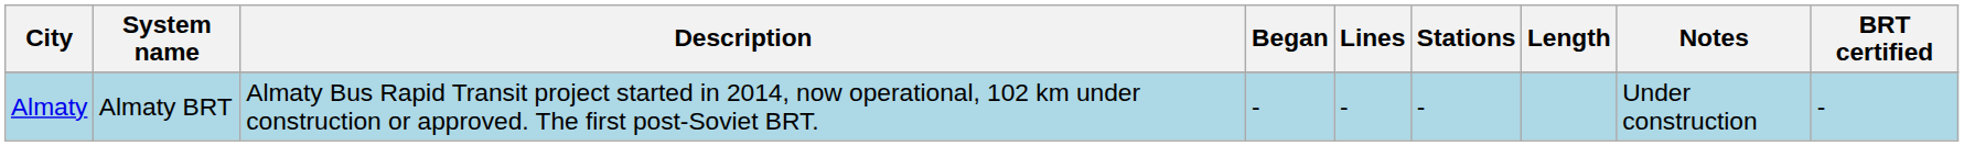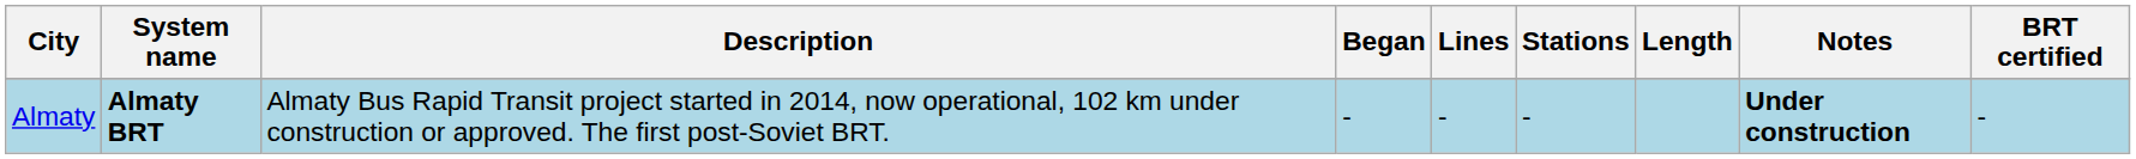Almaty | System name: normal -> bold
Almaty | Notes: normal -> bold
